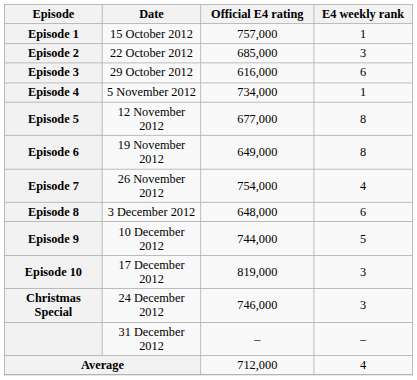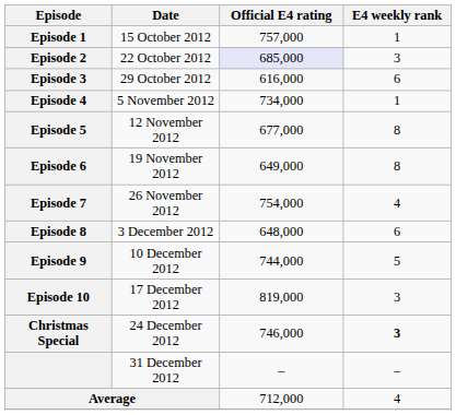Episode 2 | Official E4 rating: no background -> lavender background
Christmas Special | E4 weekly rank: normal -> bold
